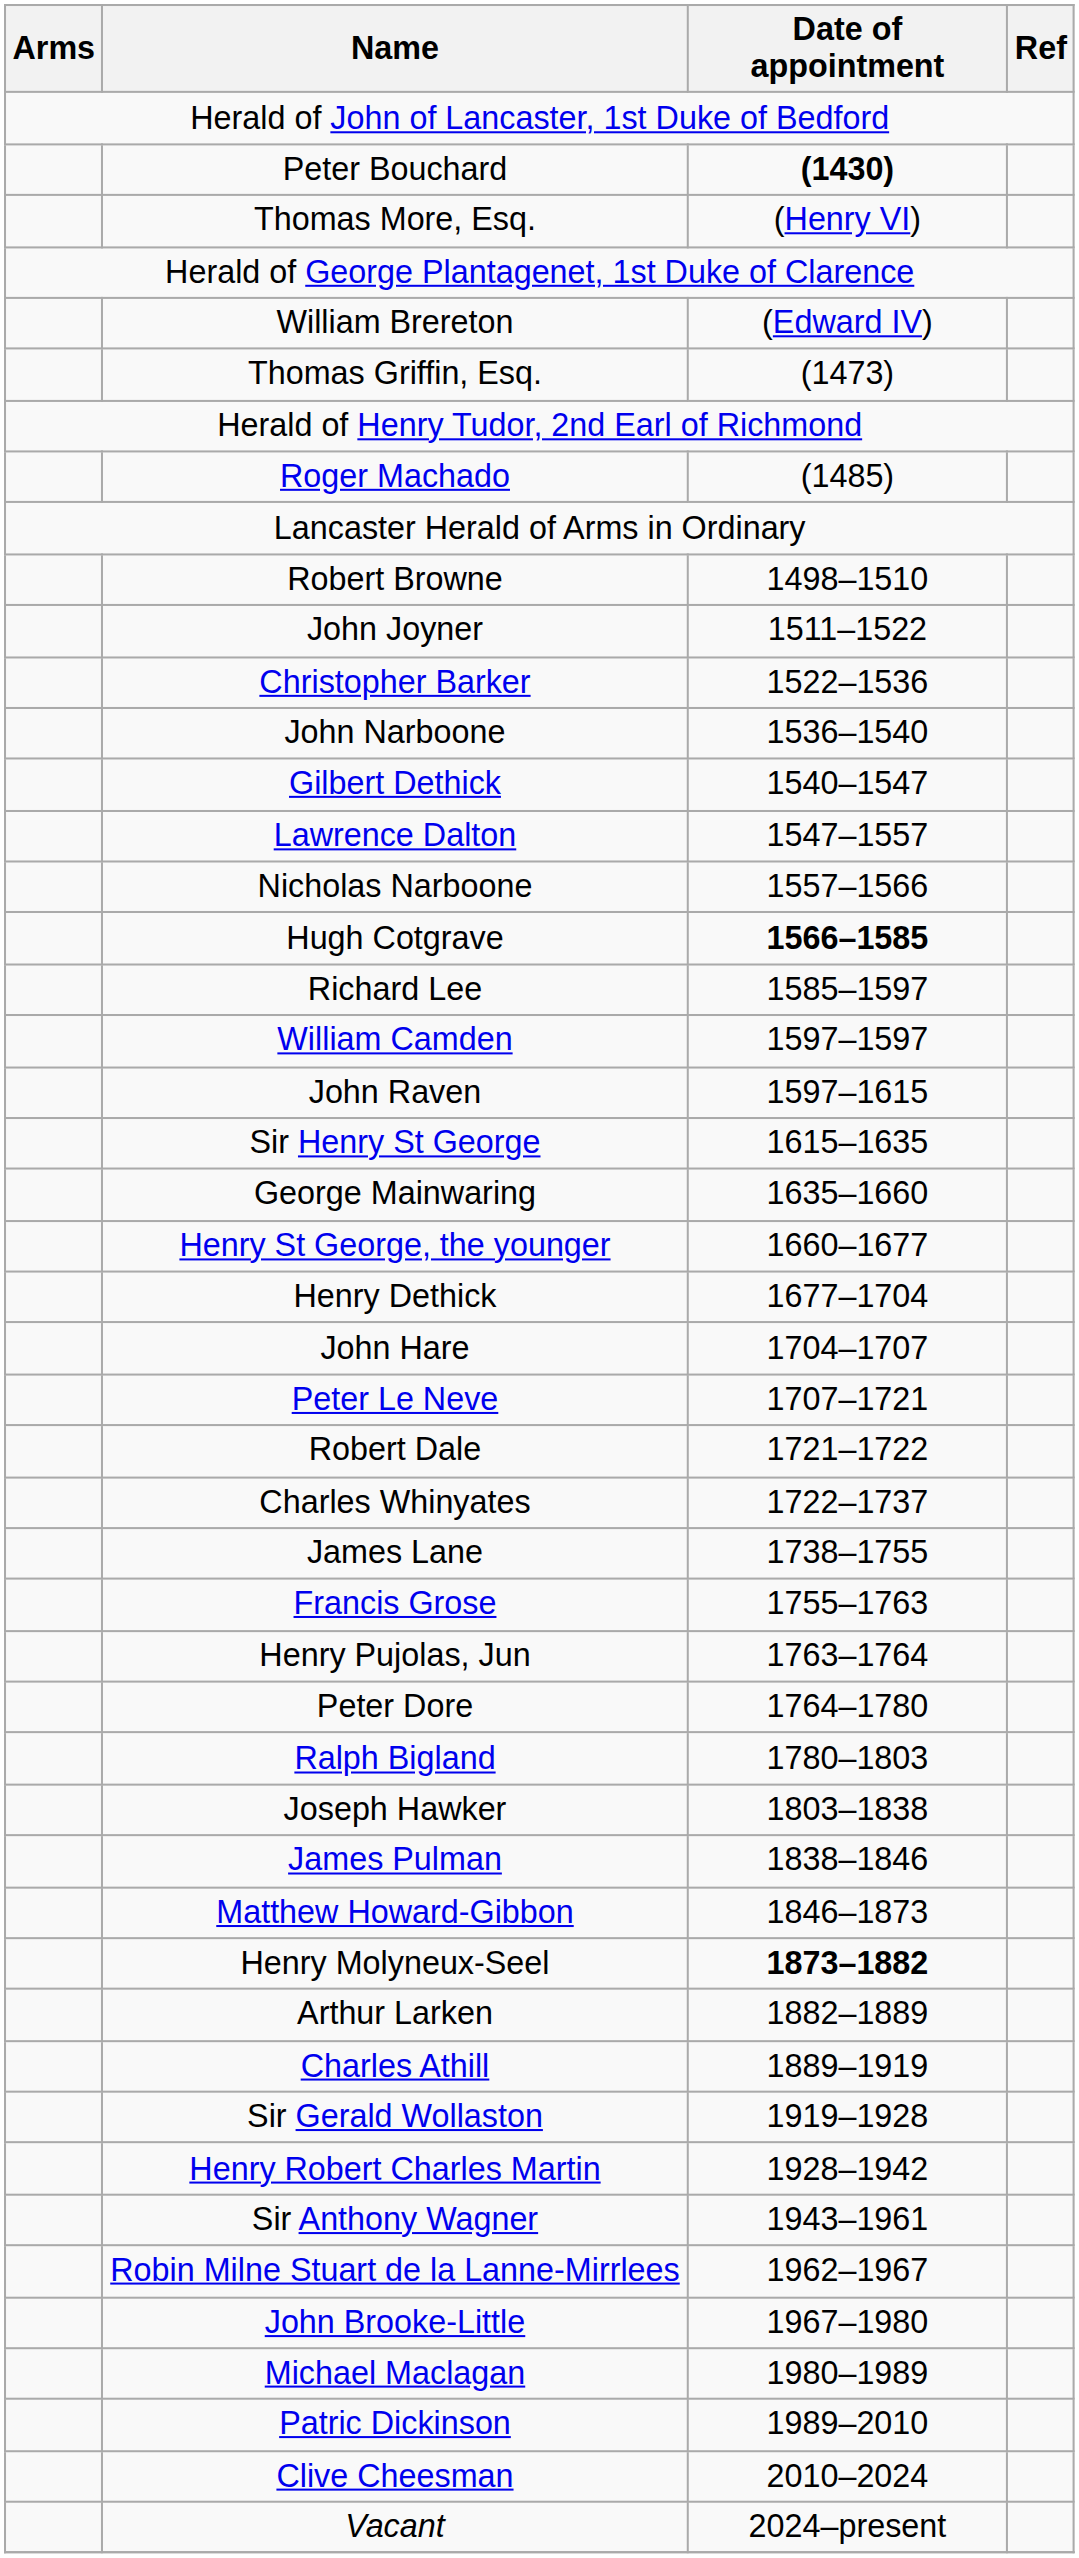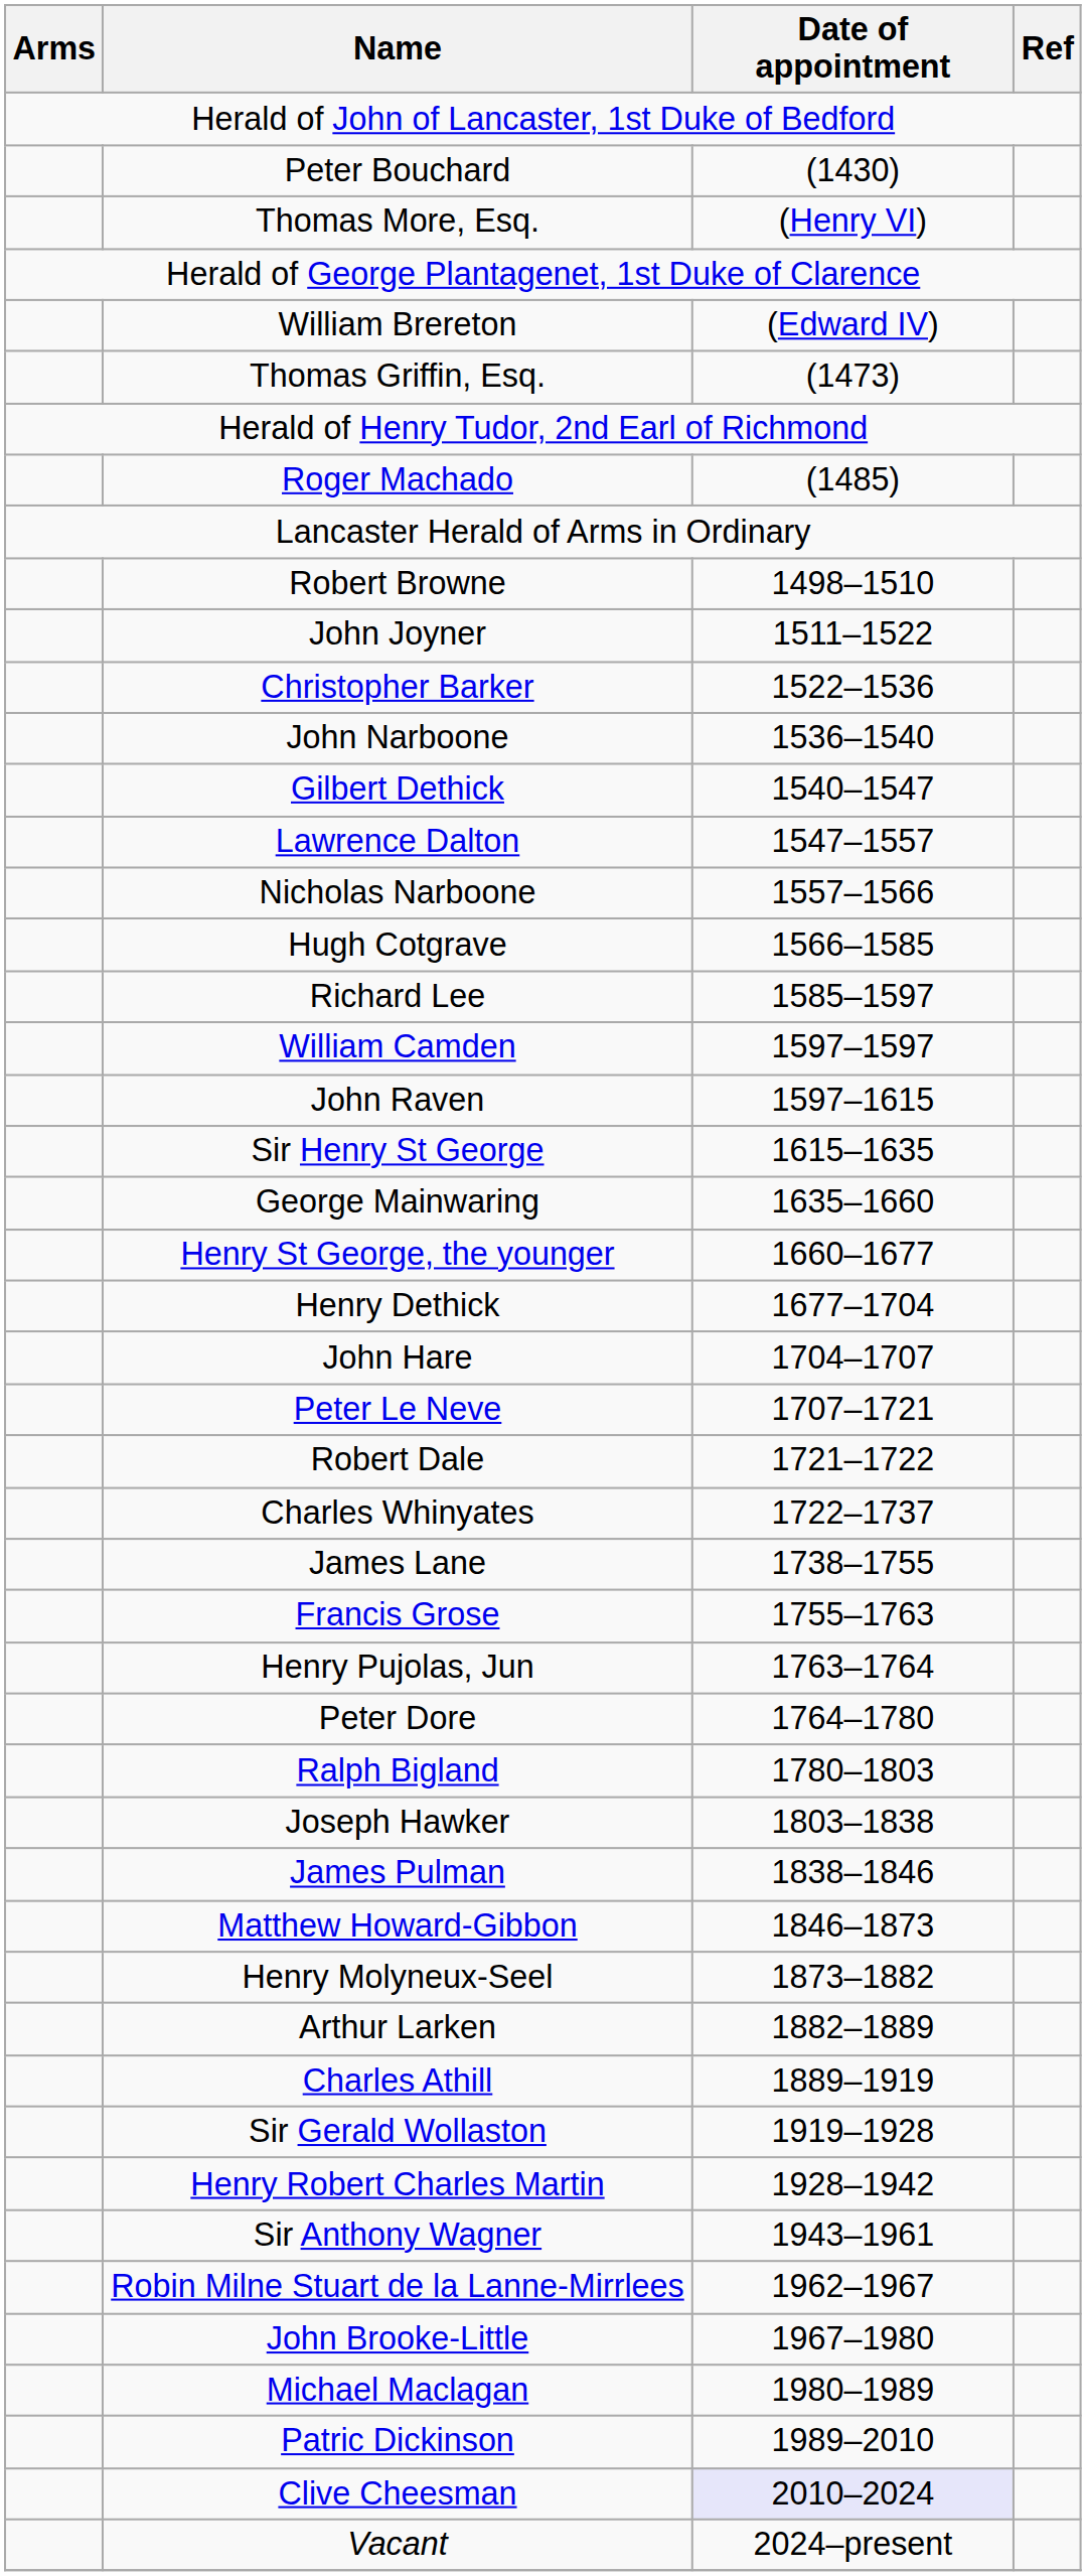Peter Bouchard | Date of appointment: bold -> normal
Hugh Cotgrave | Date of appointment: bold -> normal
Henry Molyneux-Seel | Date of appointment: bold -> normal
Clive Cheesman | Date of appointment: no background -> lavender background
